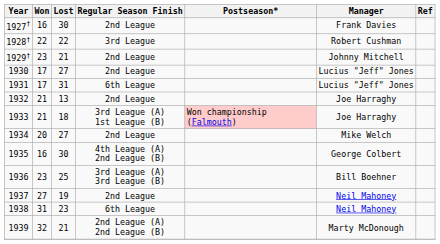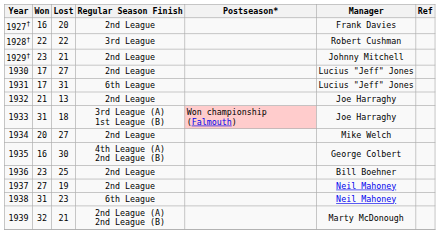1927† | Lost: 30 -> 20
1933 | Won: 21 -> 31
1936 | Regular Season Finish: 3rd League (A) 3rd League (B) -> 2nd League
